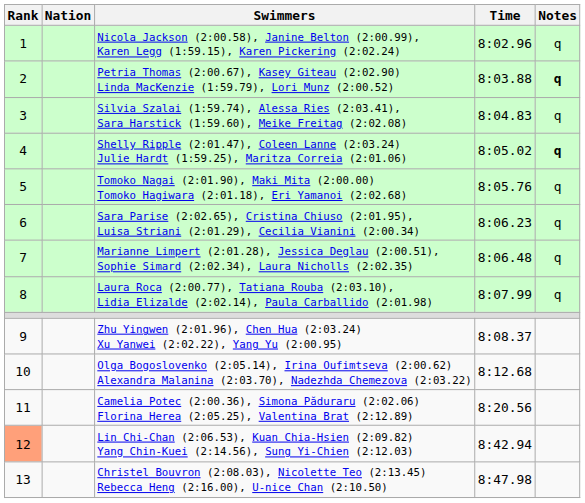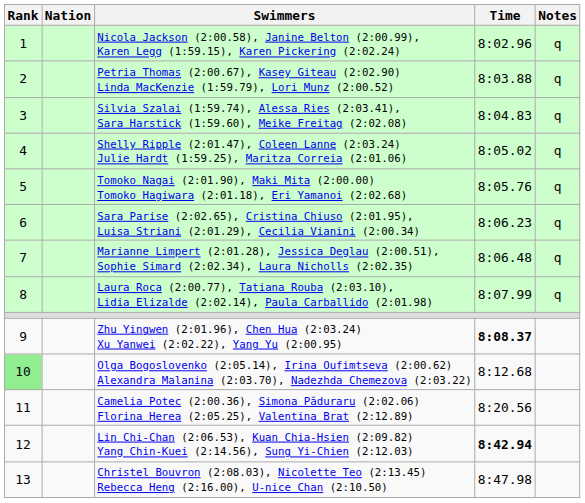row 3 | Notes: bold -> normal
row 5 | Notes: bold -> normal
row 11 | Time: normal -> bold
row 12 | Rank: no background -> lightgreen background
row 14 | Rank: lightsalmon background -> no background
row 14 | Time: normal -> bold
